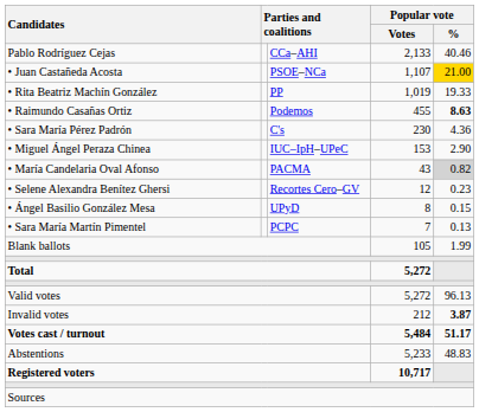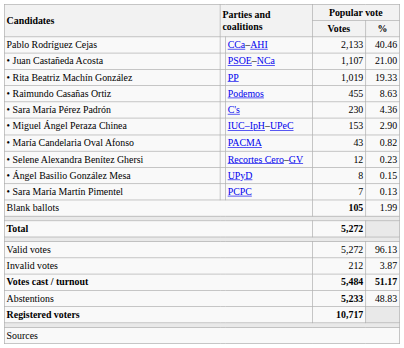• Juan Castañeda Acosta | Popular vote / %: gold background -> no background
• Raimundo Casañas Ortiz | Popular vote / %: bold -> normal
• María Candelaria Oval Afonso | Popular vote / %: lightgrey background -> no background
Blank ballots | Popular vote / Votes: normal -> bold
Invalid votes | Popular vote / %: bold -> normal
Abstentions | Popular vote / Votes: normal -> bold
